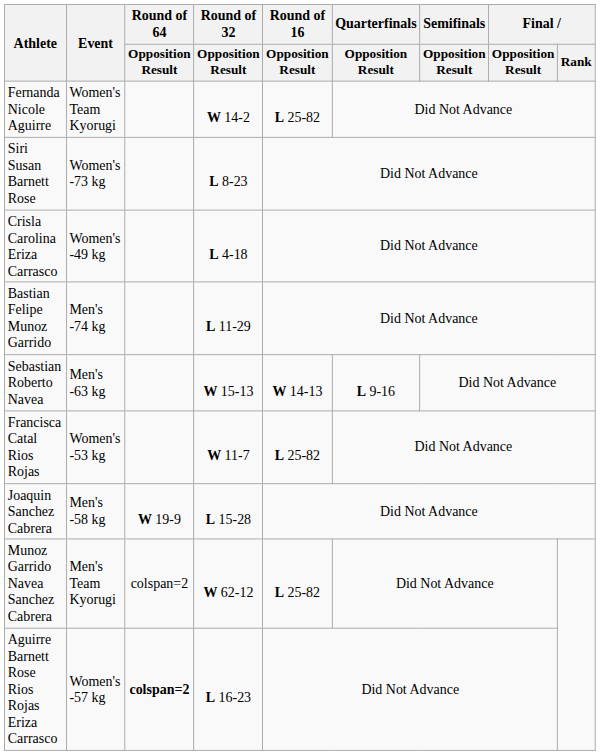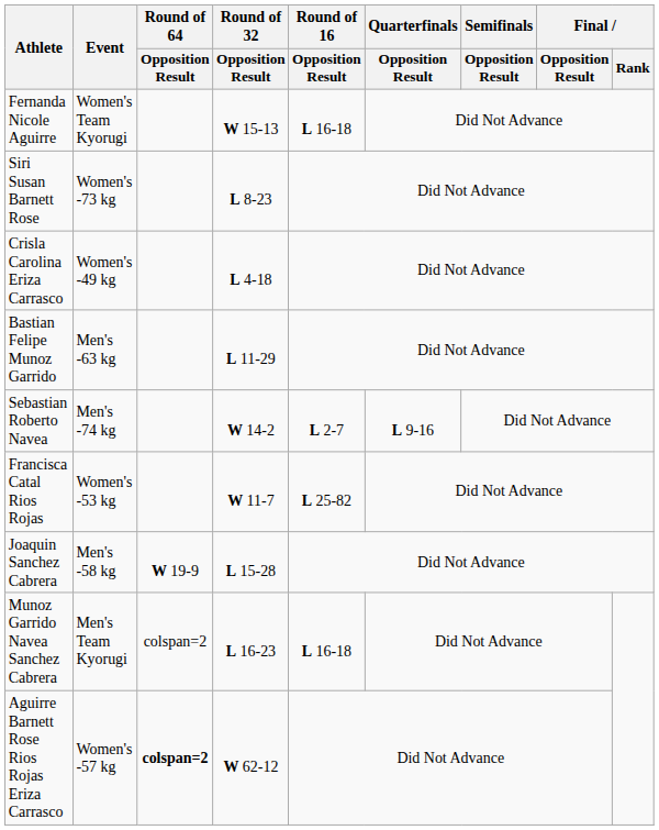Fernanda Nicole Aguirre | Round of 32 / Opposition Result: W 14-2 -> W 15-13
Fernanda Nicole Aguirre | Round of 16 / Opposition Result: L 25-82 -> L 16-18
Bastian Felipe Munoz Garrido | Event: Men's -74 kg -> Men's -63 kg
Sebastian Roberto Navea | Event: Men's -63 kg -> Men's -74 kg
Sebastian Roberto Navea | Round of 32 / Opposition Result: W 15-13 -> W 14-2
Sebastian Roberto Navea | Round of 16 / Opposition Result: W 14-13 -> L 2-7
Munoz Garrido Navea Sanchez Cabrera | Round of 32 / Opposition Result: W 62-12 -> L 16-23
Munoz Garrido Navea Sanchez Cabrera | Round of 16 / Opposition Result: L 25-82 -> L 16-18
Aguirre Barnett Rose Rios Rojas Eriza Carrasco | Round of 32 / Opposition Result: L 16-23 -> W 62-12
